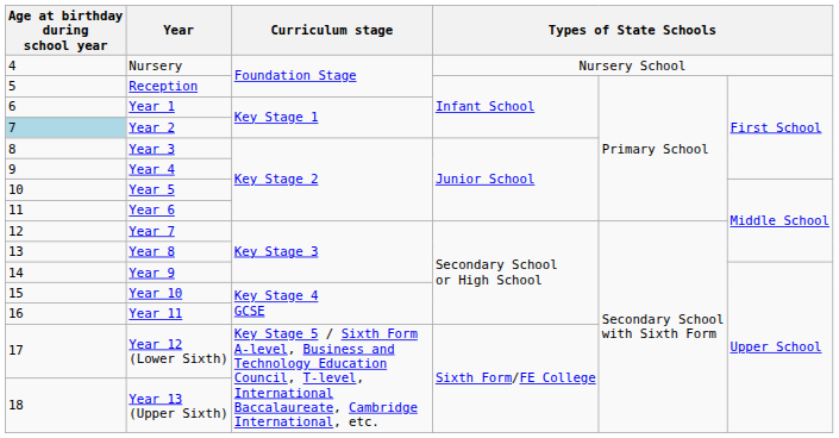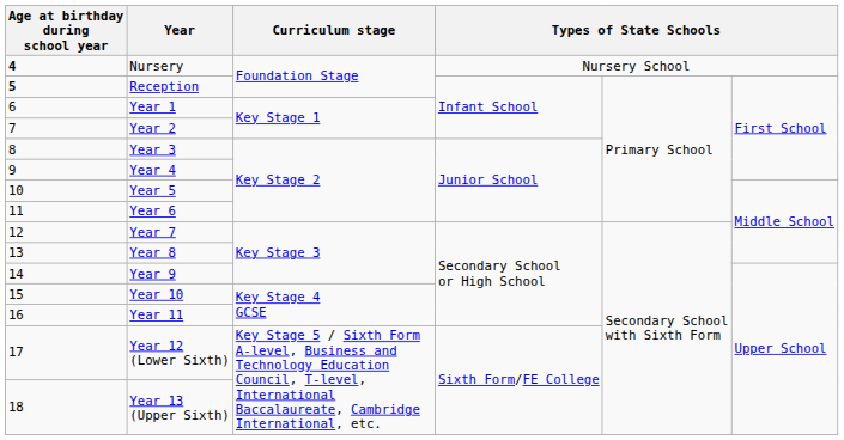Nursery | Age at birthday during school year: normal -> bold
Reception | Age at birthday during school year: normal -> bold
Year 2 | Age at birthday during school year: lightblue background -> no background
